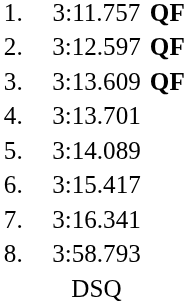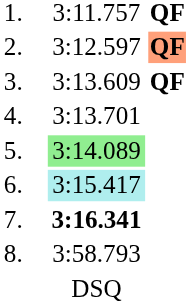2. | column 3: no background -> lightsalmon background
5. | column 2: no background -> lightgreen background
6. | column 2: no background -> paleturquoise background
7. | column 2: normal -> bold
